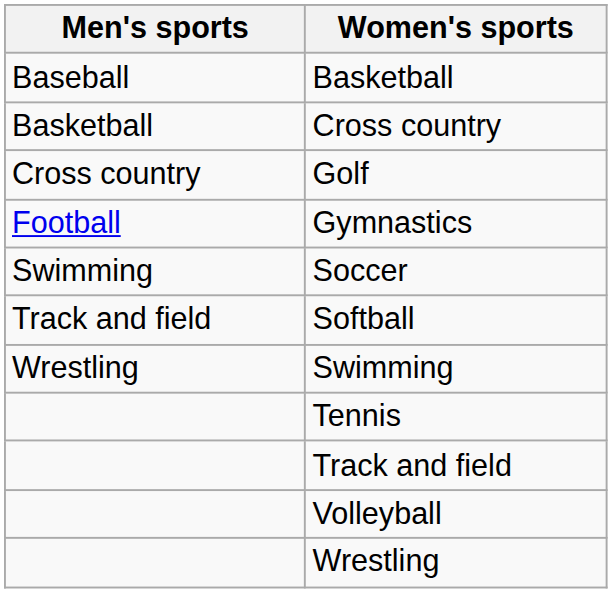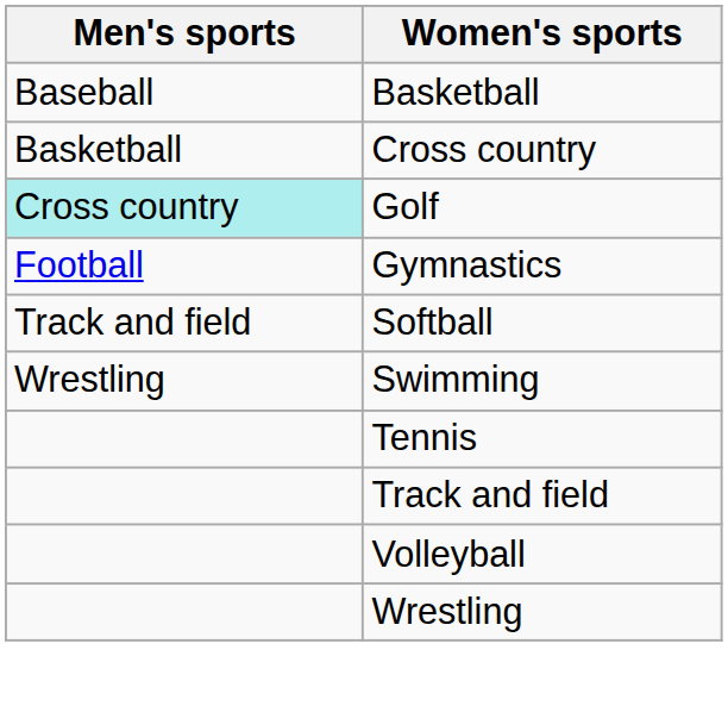Golf | Men's sports: no background -> paleturquoise background
- row: Swimming | Soccer
